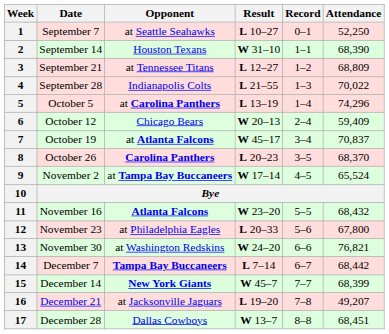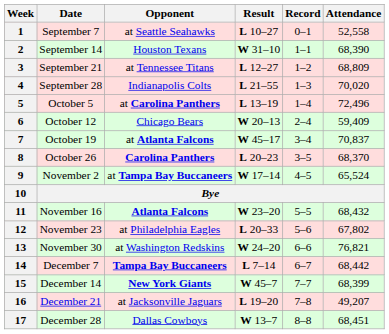1 | Attendance: 52,250 -> 52,558
4 | Attendance: 70,022 -> 70,020
5 | Attendance: 74,296 -> 72,496
12 | Attendance: 67,800 -> 67,802
